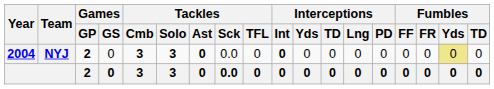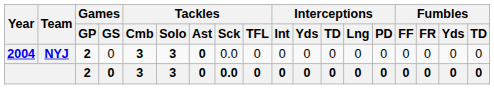NYJ | Interceptions / Int: bold -> normal
NYJ | Fumbles / Yds: khaki background -> no background
